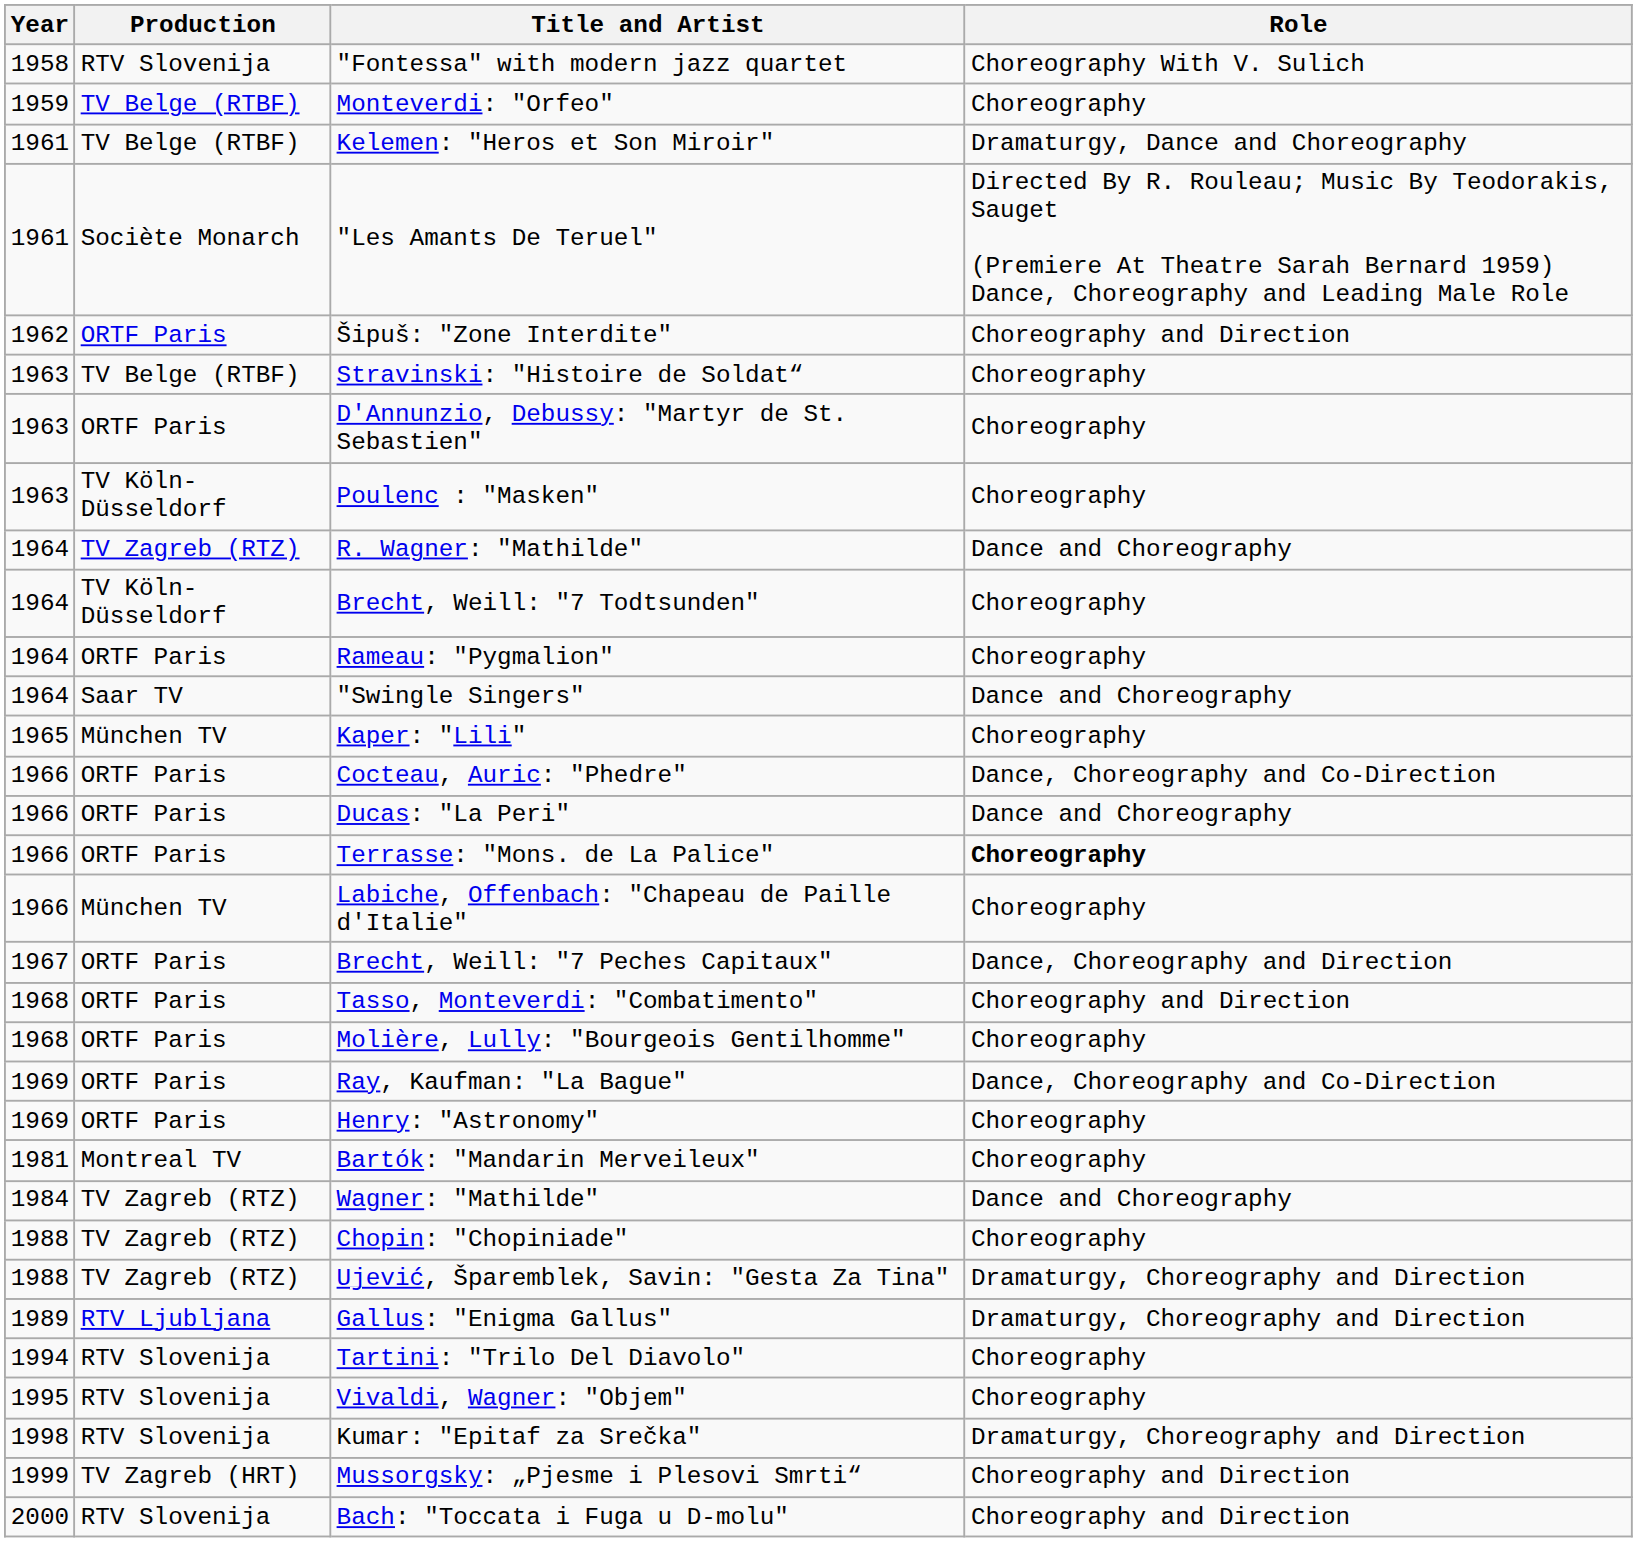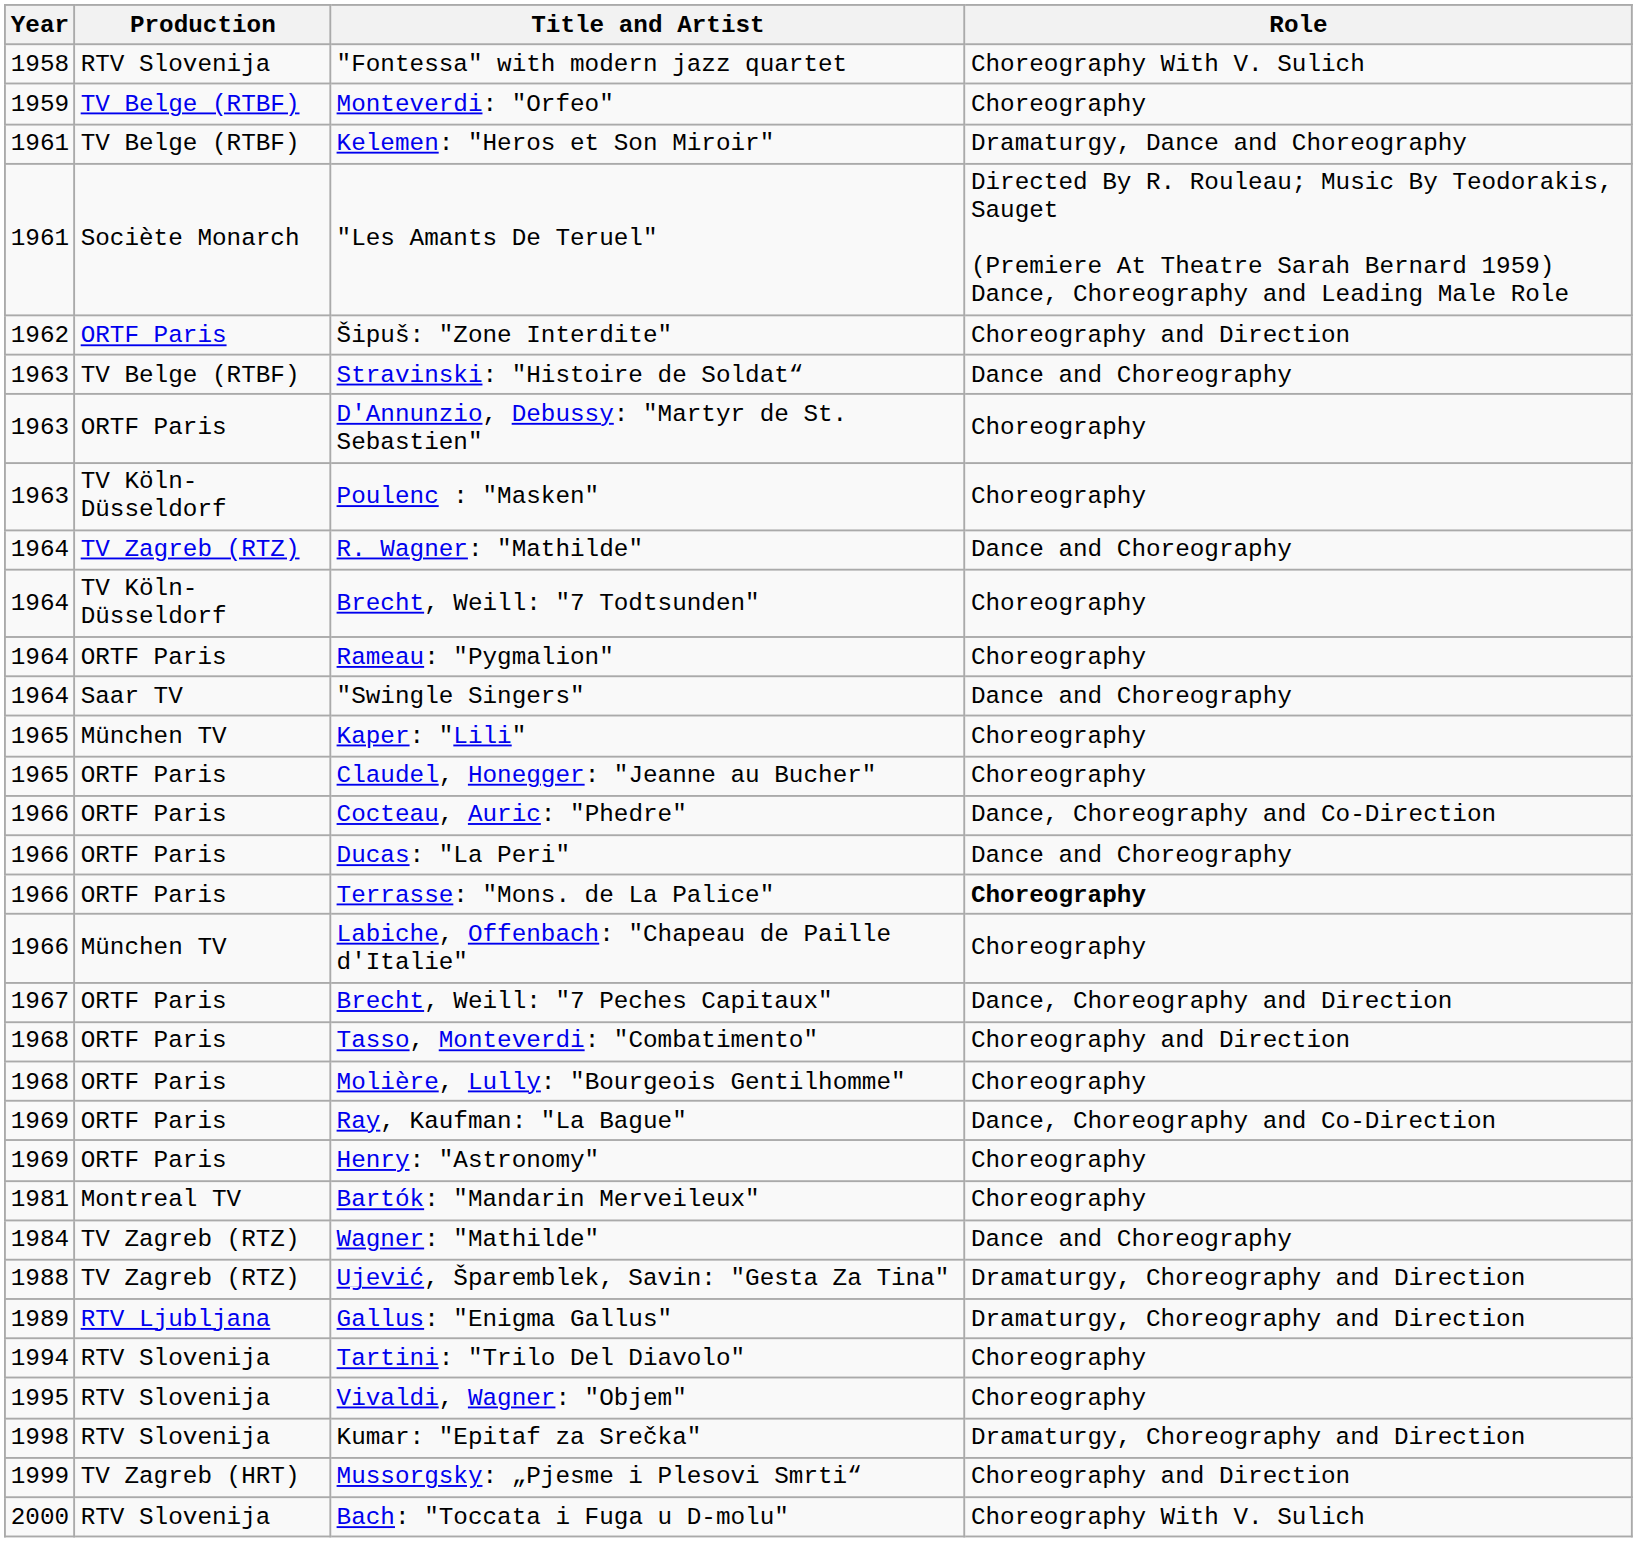Stravinski: "Histoire de Soldat“ | Role: Choreography -> Dance and Choreography
+ row: 1965 | ORTF Paris | Claudel, Honegger: "Jeanne au Bucher" | Choreography
- row: 1988 | TV Zagreb (RTZ) | Chopin: "Chopiniade" | Choreography
Bach: "Toccata i Fuga u D-molu" | Role: Choreography and Direction -> Choreography With V. Sulich
